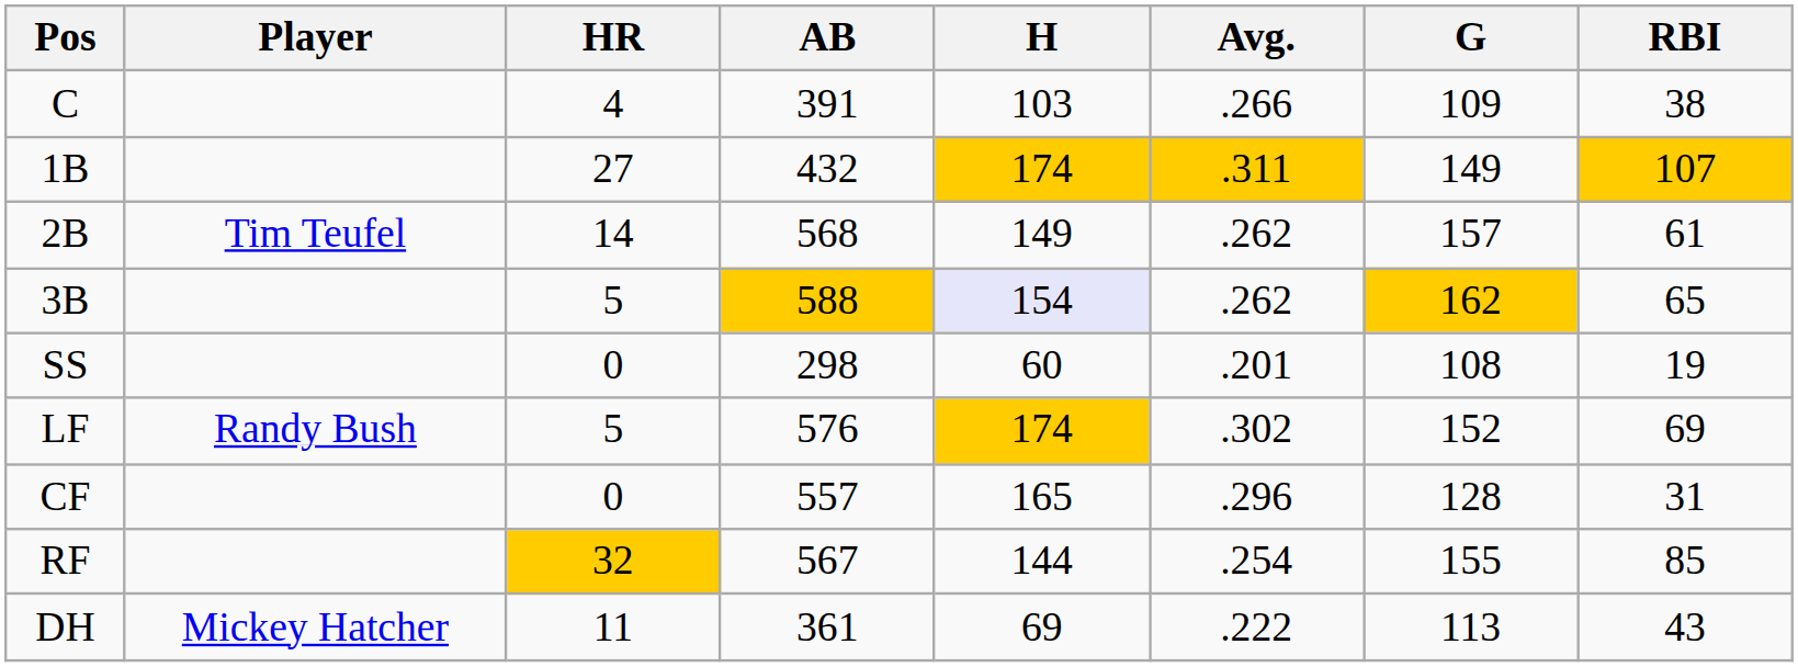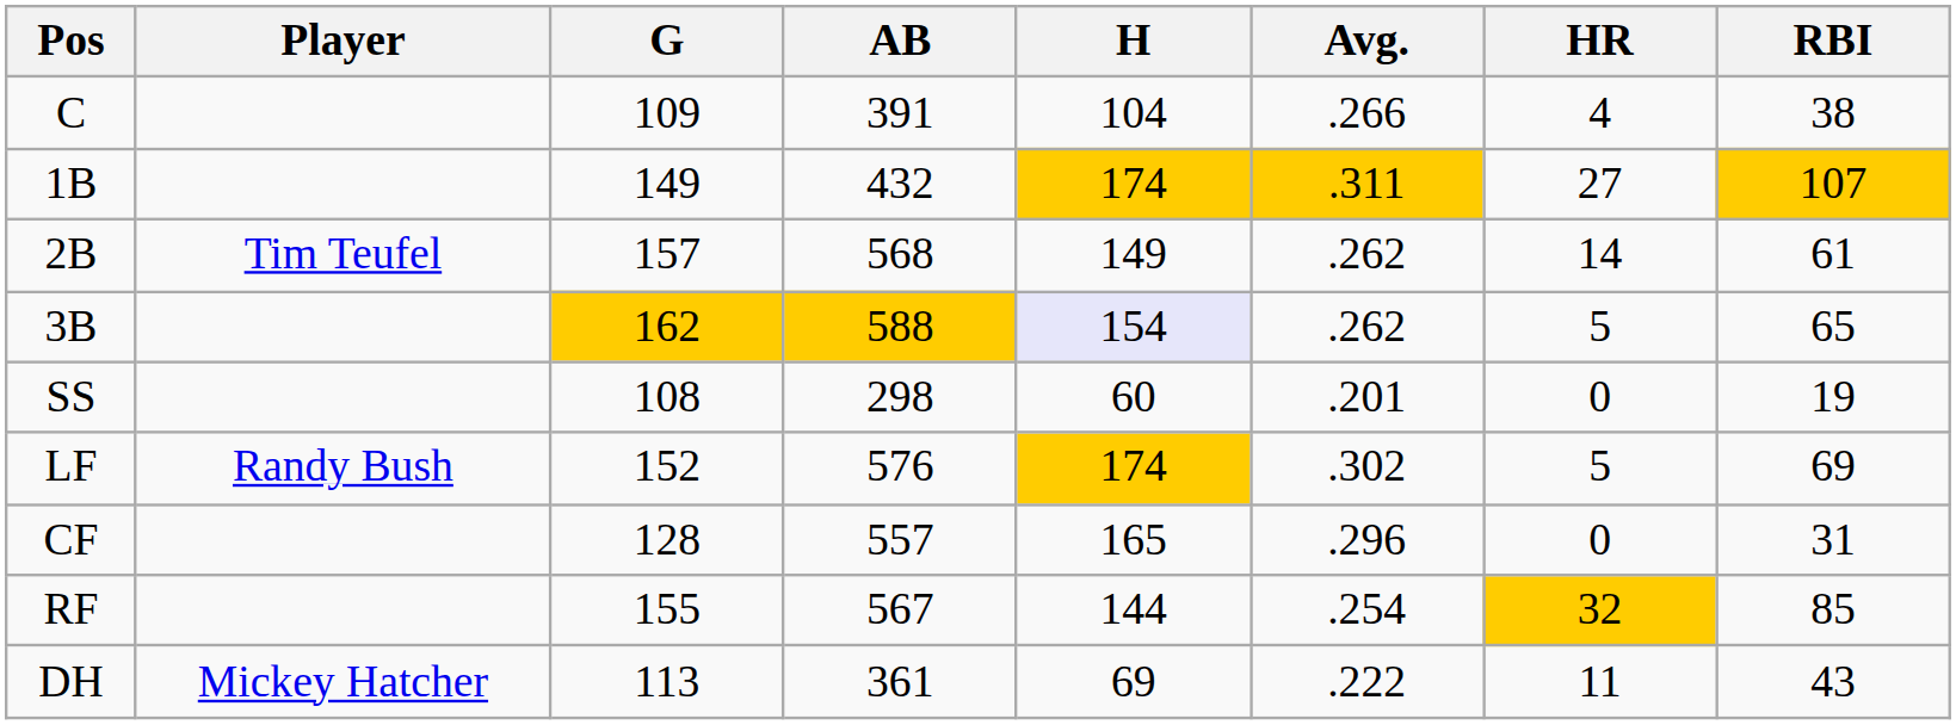columns swapped: G <-> HR
C | H: 103 -> 104
